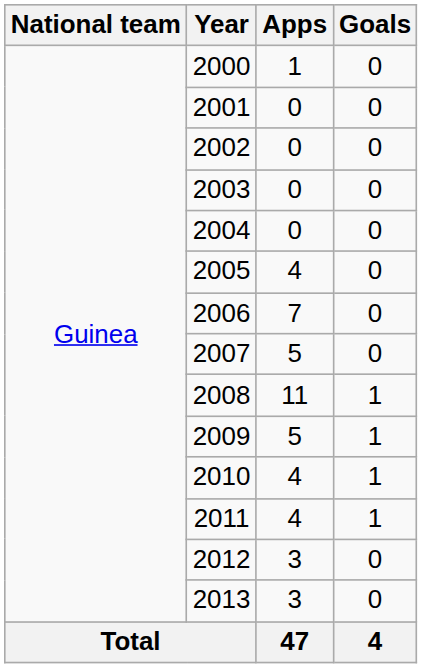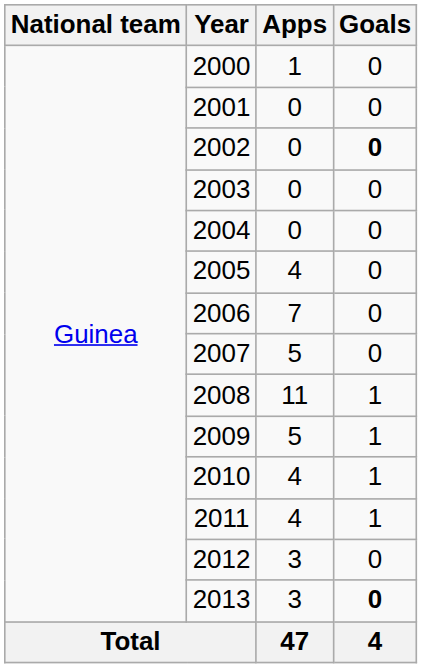2002 | Goals: normal -> bold
2013 | Goals: normal -> bold
